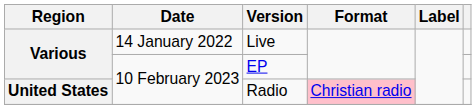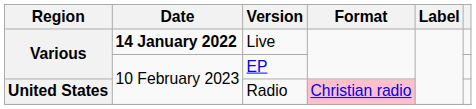Live | Date: normal -> bold
